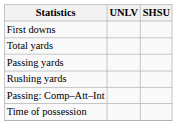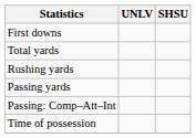rows swapped: Rushing yards <-> Passing yards
